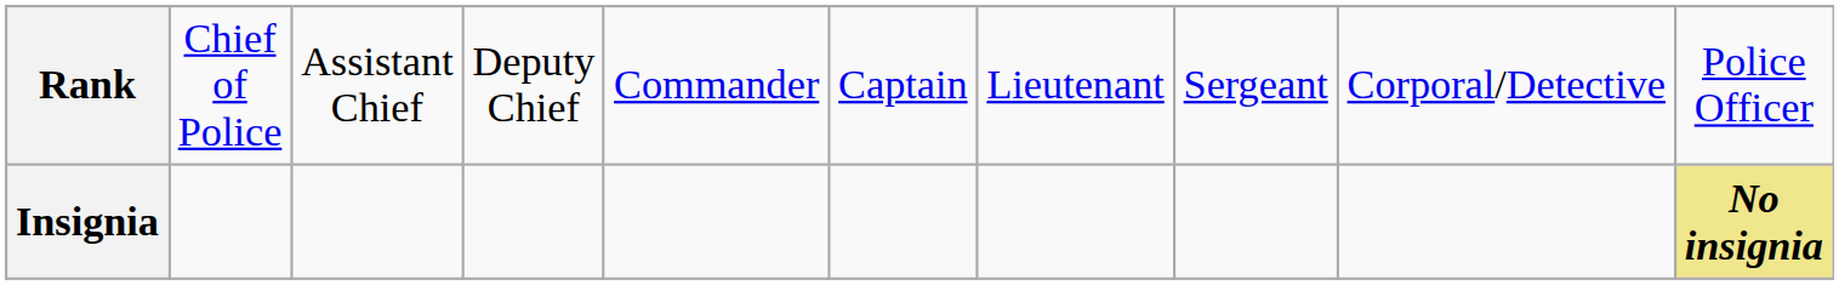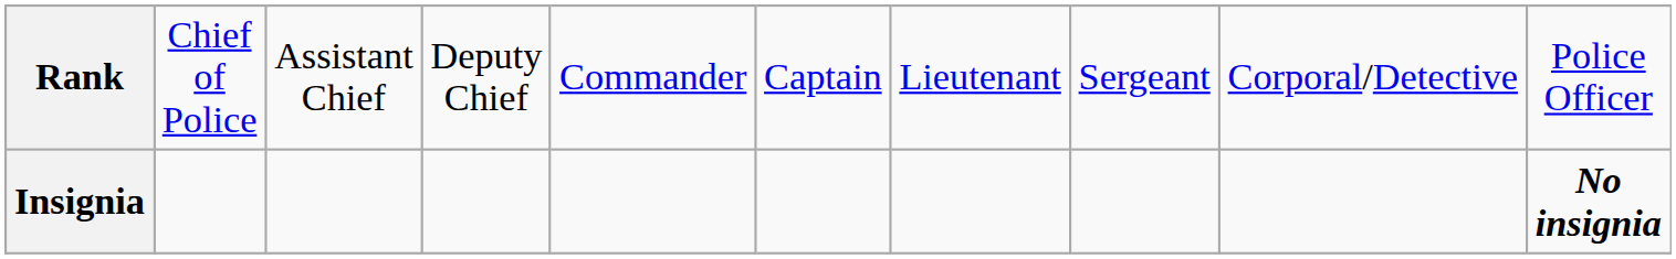Insignia | column 10: khaki background -> no background
